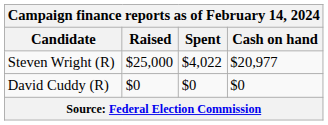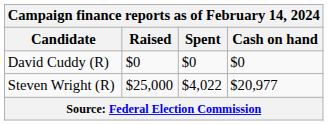rows swapped: David Cuddy (R) <-> Steven Wright (R)
